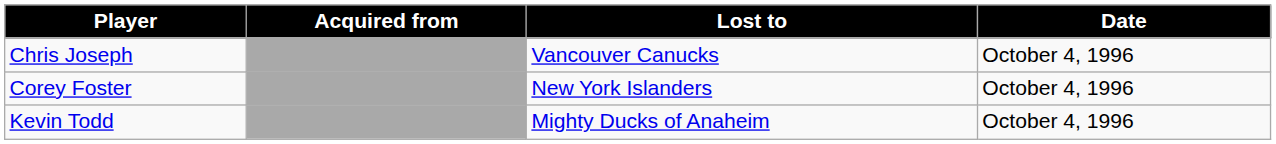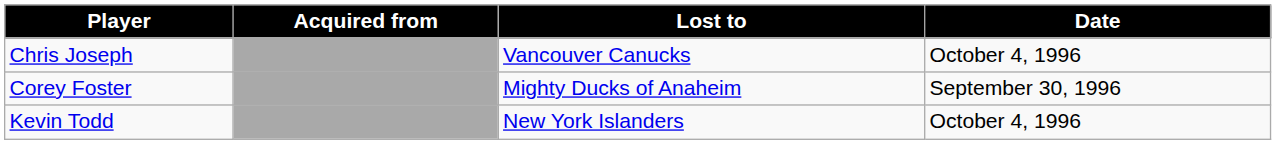Corey Foster | Lost to: New York Islanders -> Mighty Ducks of Anaheim
Corey Foster | Date: October 4, 1996 -> September 30, 1996
Kevin Todd | Lost to: Mighty Ducks of Anaheim -> New York Islanders
